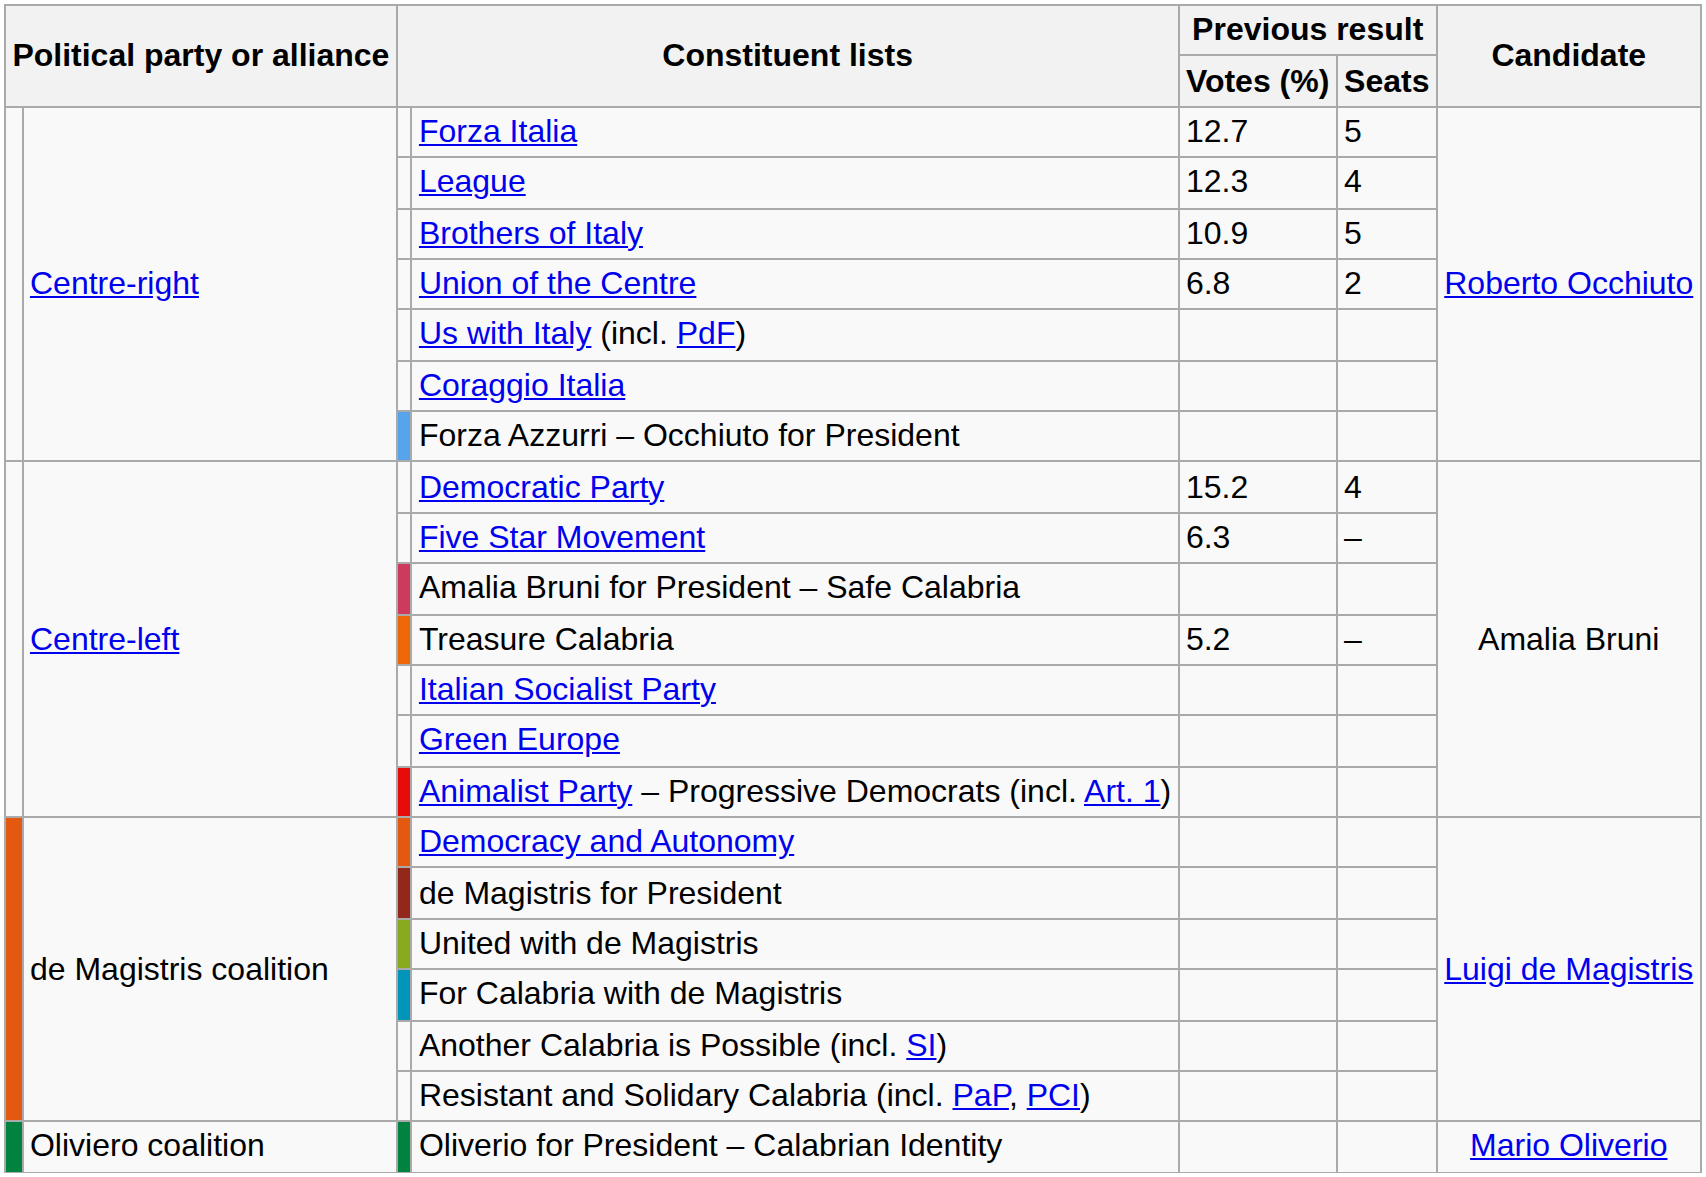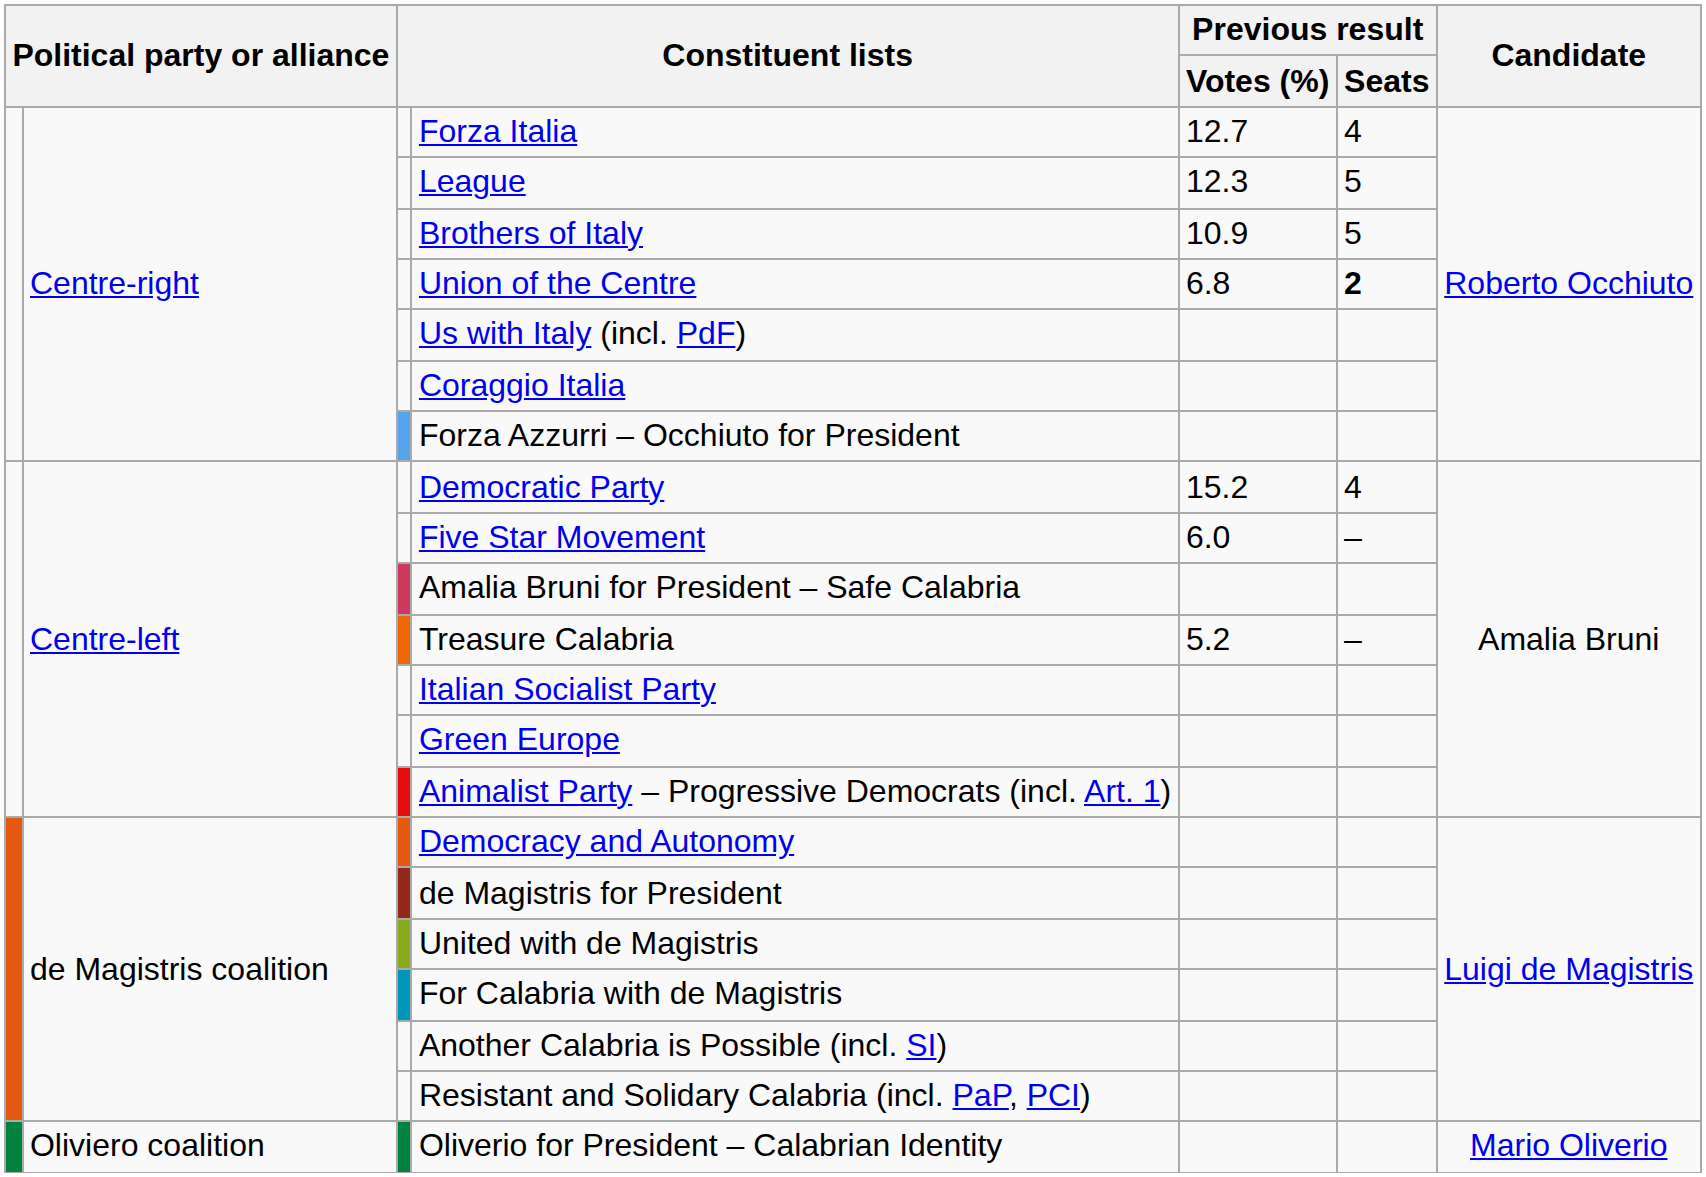Forza Italia | Previous result / Seats: 5 -> 4
League | Previous result / Seats: 4 -> 5
Union of the Centre | Previous result / Seats: normal -> bold
Five Star Movement | Previous result / Votes (%): 6.3 -> 6.0
